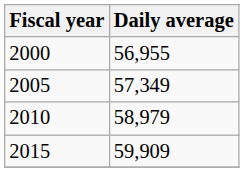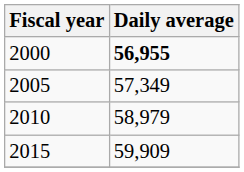2000 | Daily average: normal -> bold
